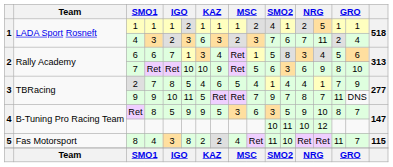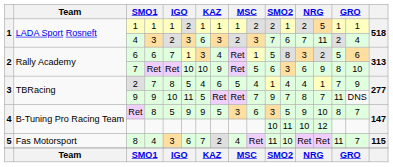row 2 | column 11: 4 -> 2
row 4 | column 14: 4 -> 2
row 10 | column 6: 8 -> 6
row 10 | column 7: 2 -> 7
